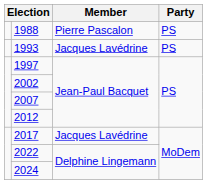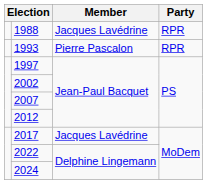1988 | Member: Pierre Pascalon -> Jacques Lavédrine
1988 | Party: PS -> RPR
1993 | Member: Jacques Lavédrine -> Pierre Pascalon
1993 | Party: PS -> RPR
